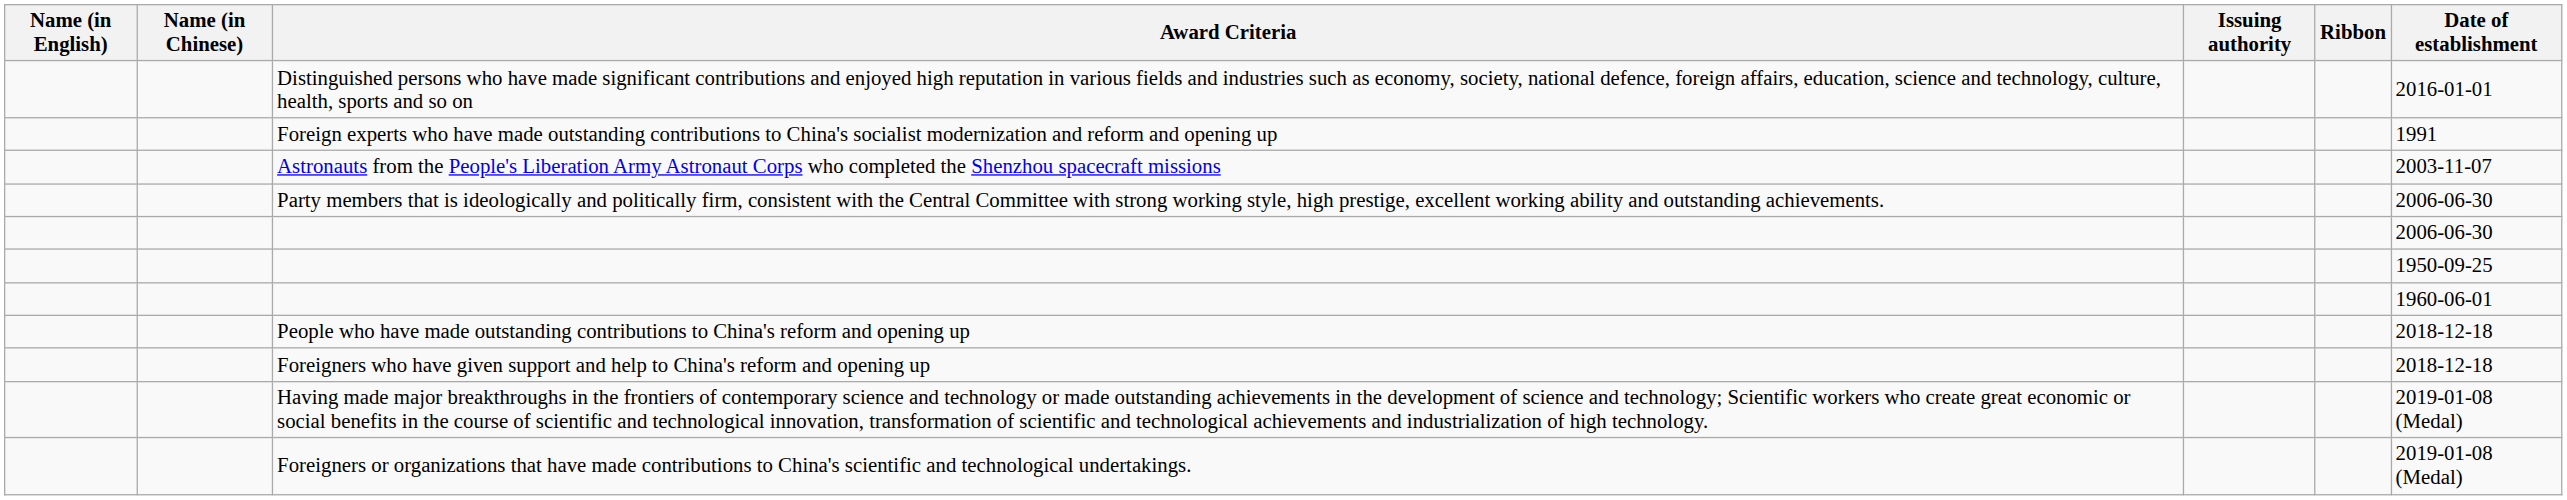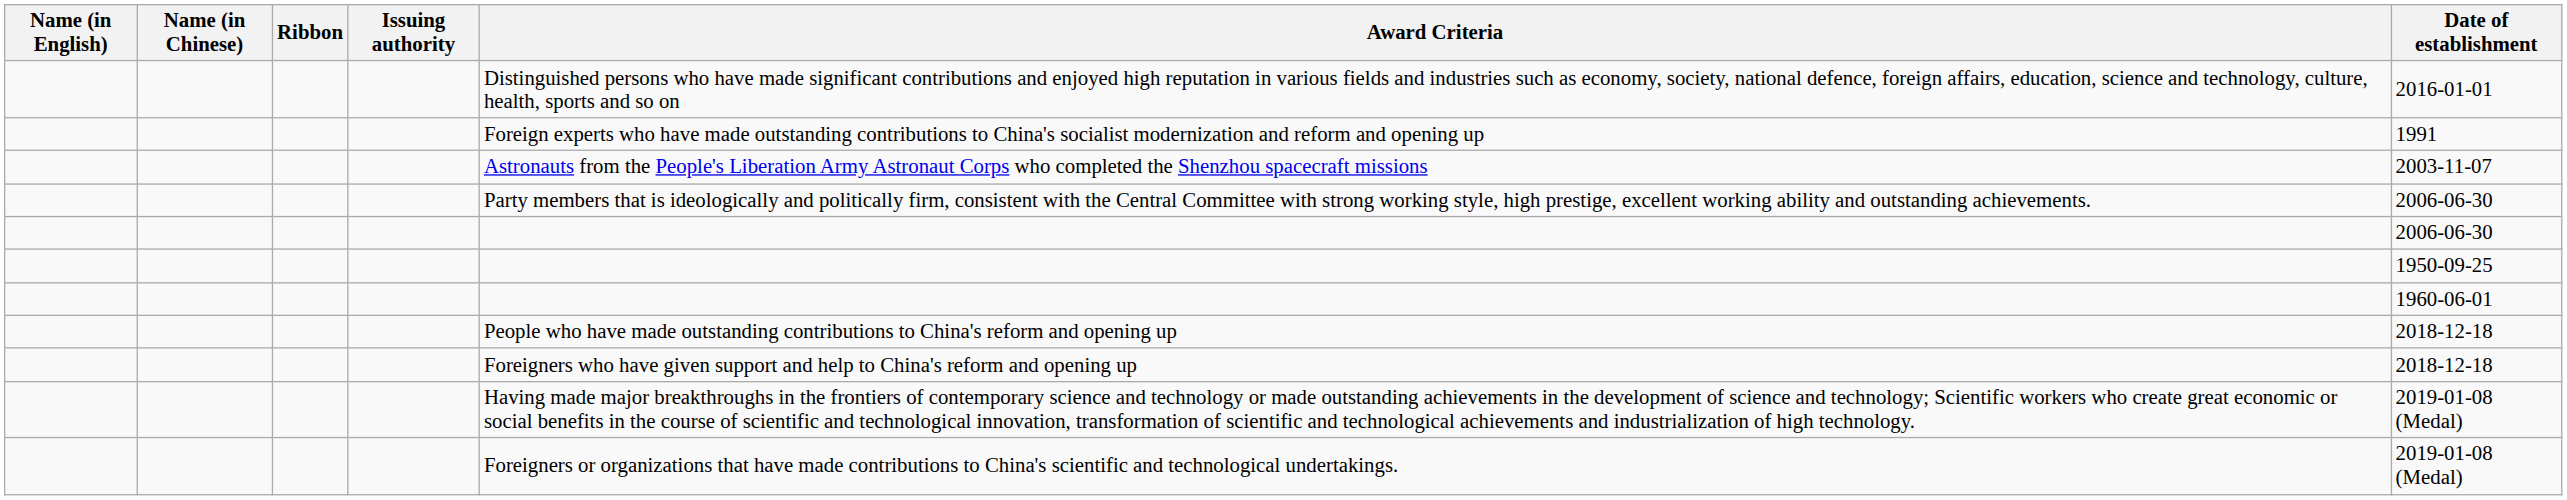columns swapped: Ribbon <-> Award Criteria
